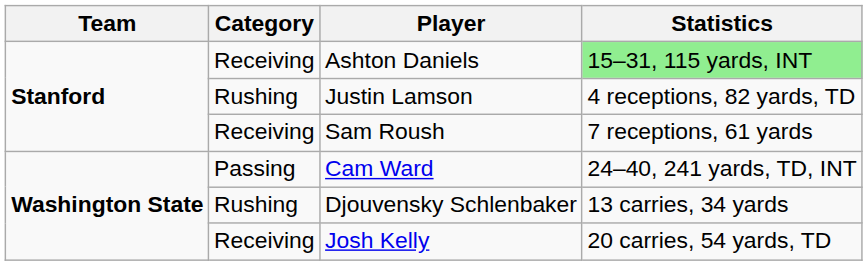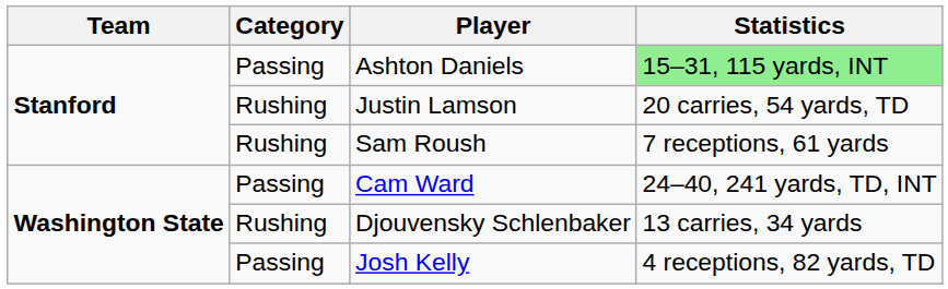Ashton Daniels | Category: Receiving -> Passing
Justin Lamson | Statistics: 4 receptions, 82 yards, TD -> 20 carries, 54 yards, TD
Sam Roush | Category: Receiving -> Rushing
Josh Kelly | Category: Receiving -> Passing
Josh Kelly | Statistics: 20 carries, 54 yards, TD -> 4 receptions, 82 yards, TD
